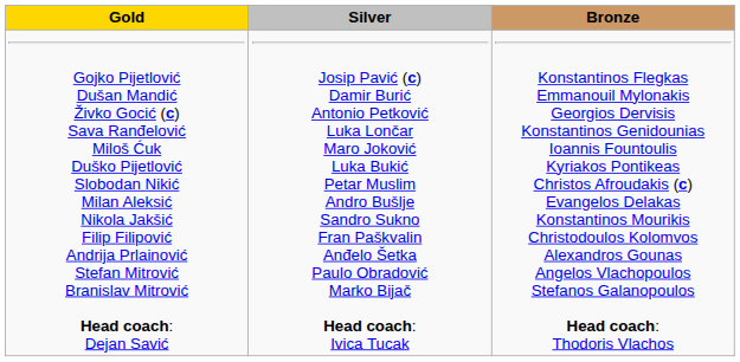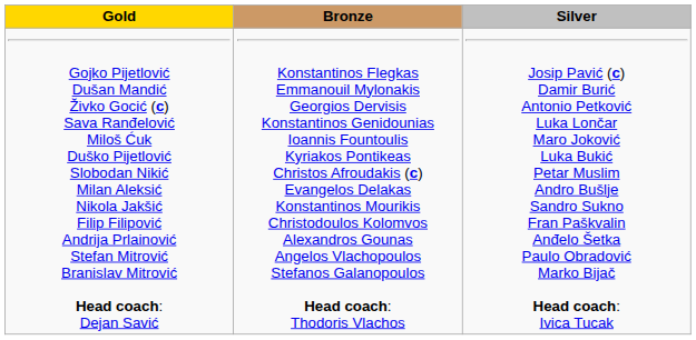columns swapped: Silver <-> Bronze
